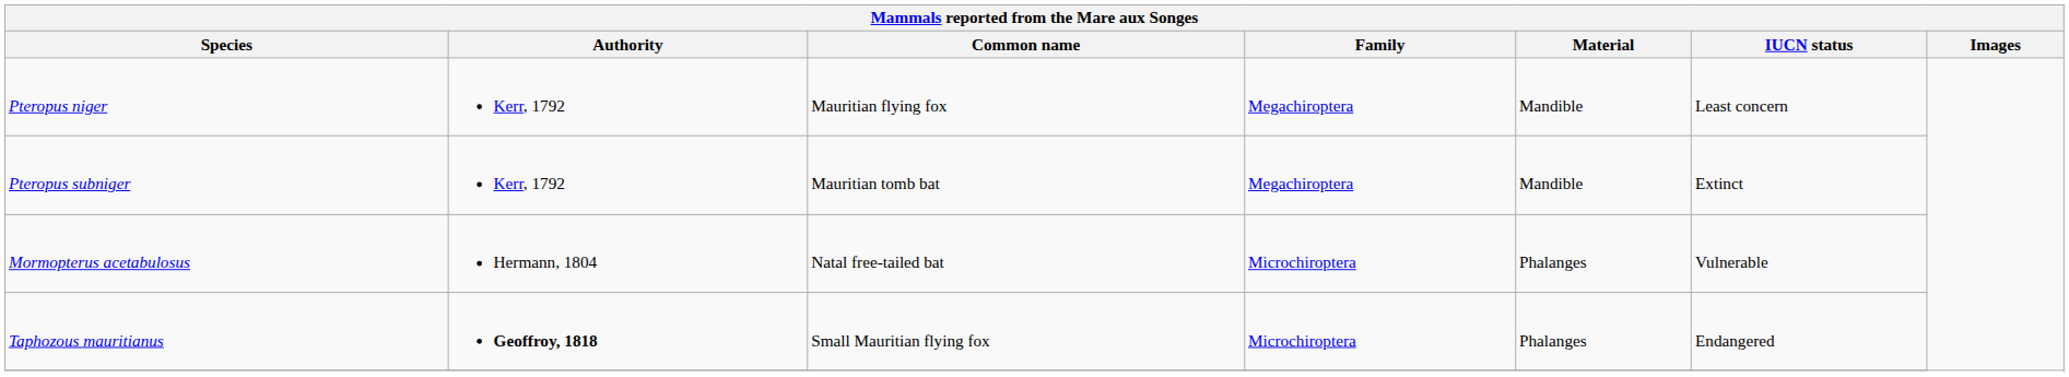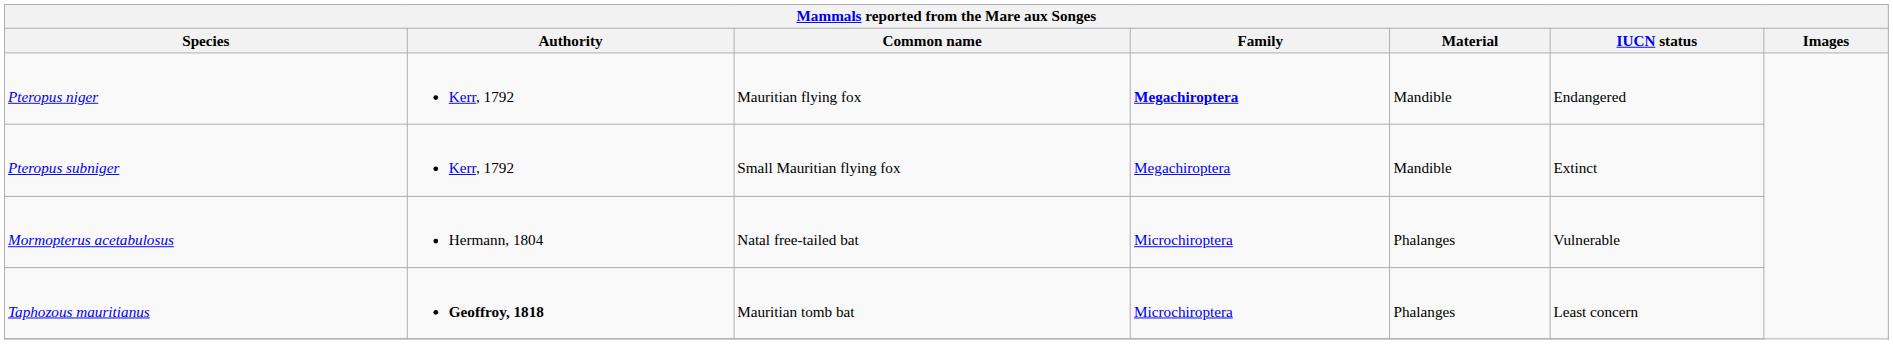Pteropus niger | Family: normal -> bold
Pteropus niger | IUCN status: Least concern -> Endangered
Pteropus subniger | Common name: Mauritian tomb bat -> Small Mauritian flying fox
Taphozous mauritianus | Common name: Small Mauritian flying fox -> Mauritian tomb bat
Taphozous mauritianus | IUCN status: Endangered -> Least concern
